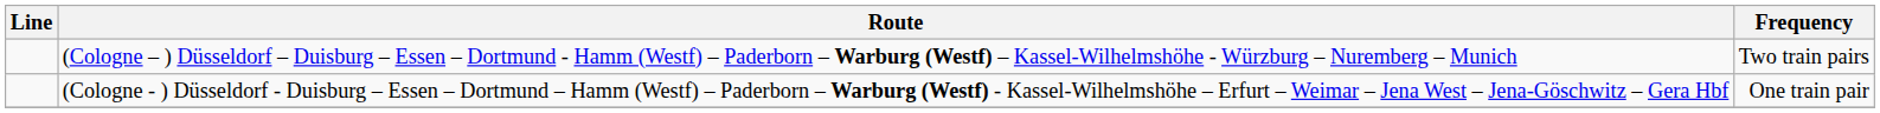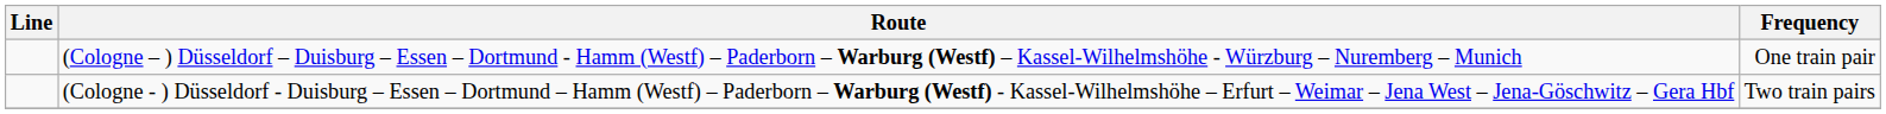row 2 | Frequency: Two train pairs -> One train pair
row 3 | Frequency: One train pair -> Two train pairs
